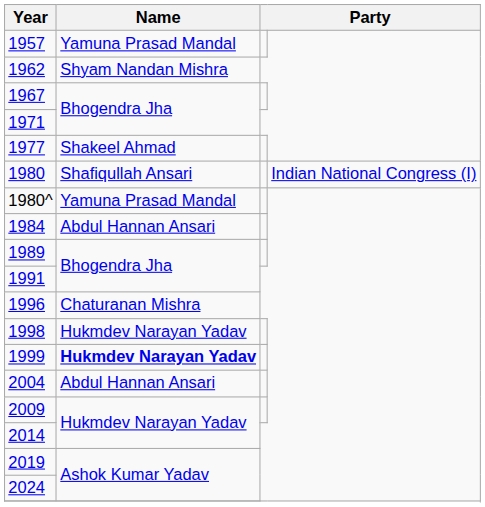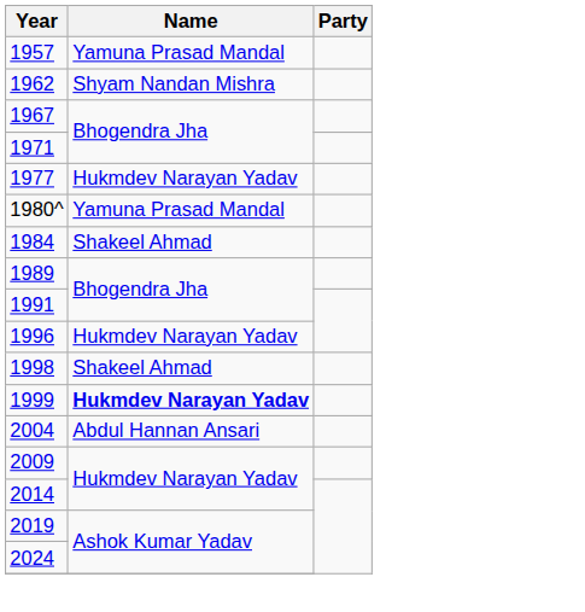1977 | Name: Shakeel Ahmad -> Hukmdev Narayan Yadav
- row: 1980 | Shafiqullah Ansari | Indian National Congress (I)
1984 | Name: Abdul Hannan Ansari -> Shakeel Ahmad
1996 | Name: Chaturanan Mishra -> Hukmdev Narayan Yadav
1998 | Name: Hukmdev Narayan Yadav -> Shakeel Ahmad
